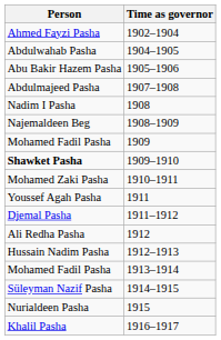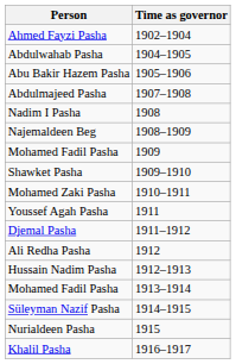row 9 | Person: bold -> normal
